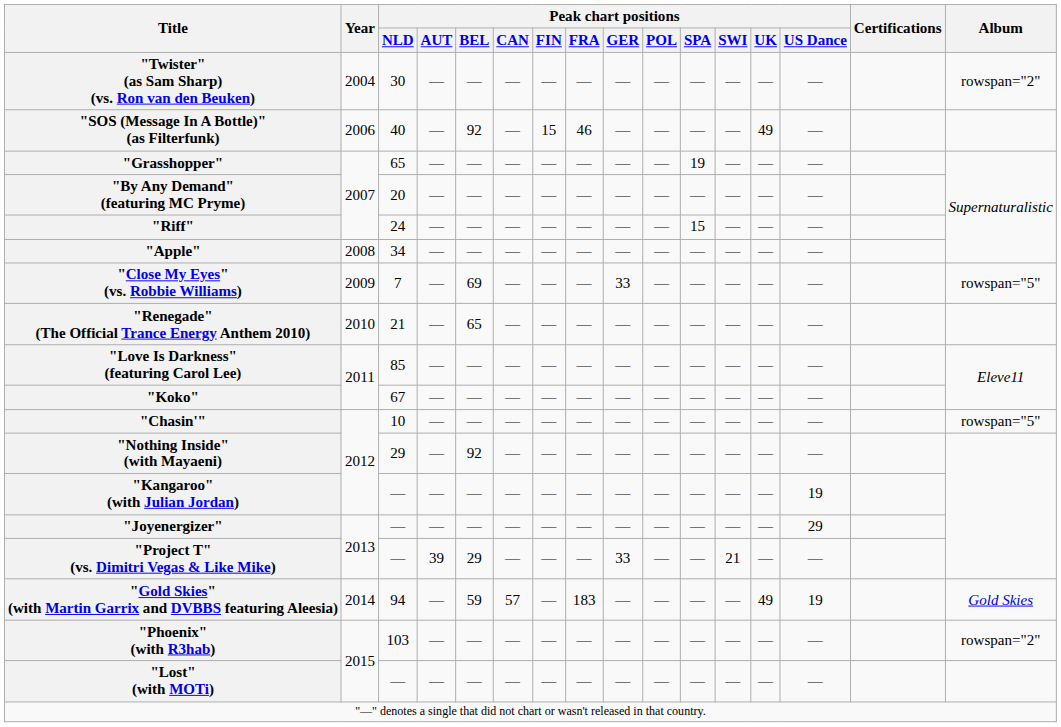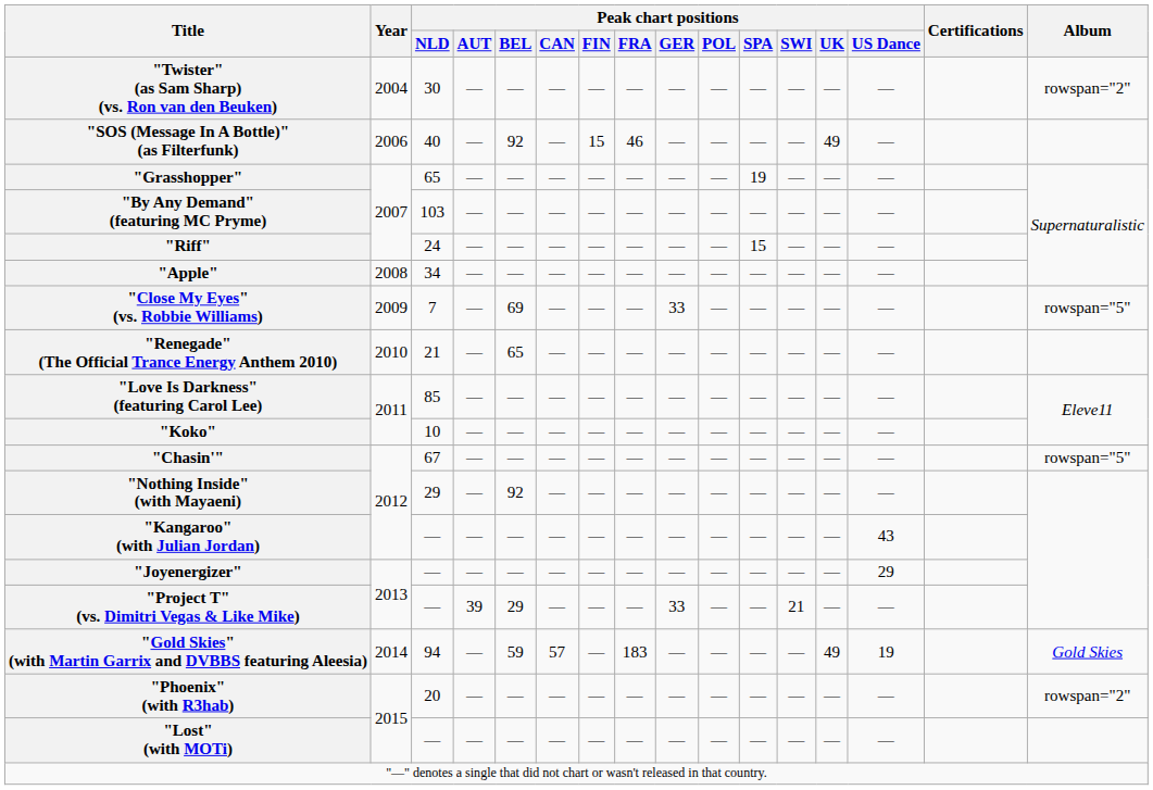"By Any Demand" (featuring MC Pryme) | Peak chart positions / NLD: 20 -> 103
"Koko" | Peak chart positions / NLD: 67 -> 10
"Chasin'" | Peak chart positions / NLD: 10 -> 67
"Kangaroo" (with Julian Jordan) | Peak chart positions / US Dance: 19 -> 43
"Phoenix" (with R3hab) | Peak chart positions / NLD: 103 -> 20
